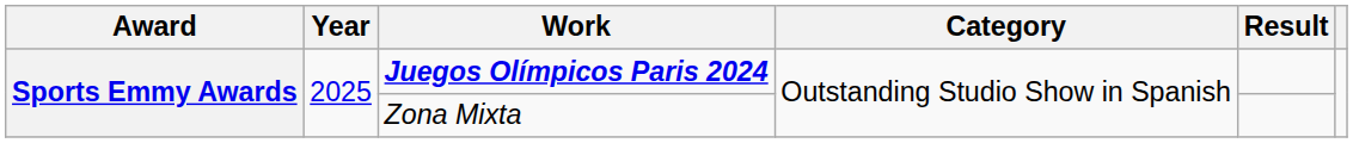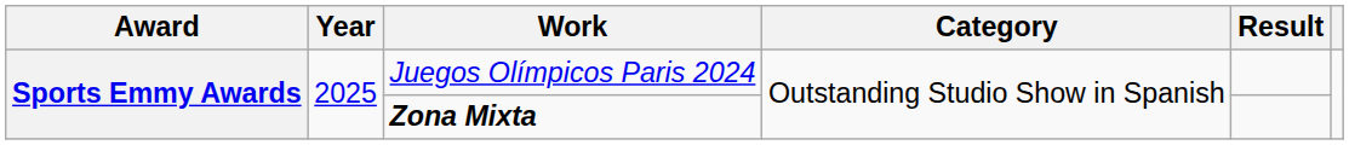Juegos Olímpicos Paris 2024 | Work: bold -> normal
Zona Mixta | Work: normal -> bold
